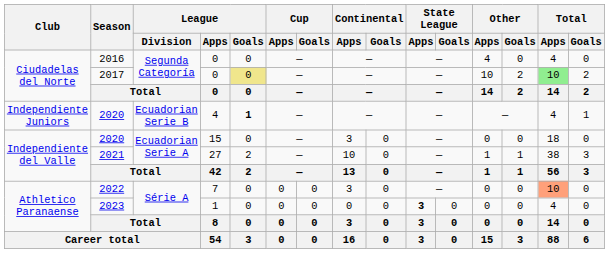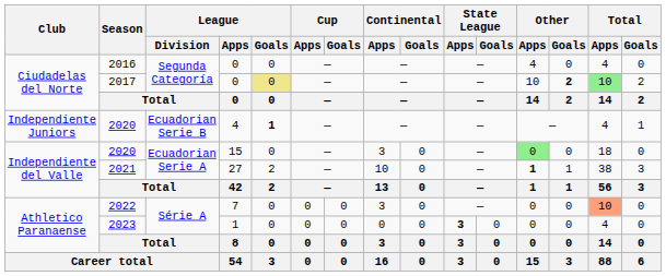2017 | Other / Goals: normal -> bold
2020 / 15 | Other / Apps: no background -> lightgreen background
2021 | Other / Apps: normal -> bold
